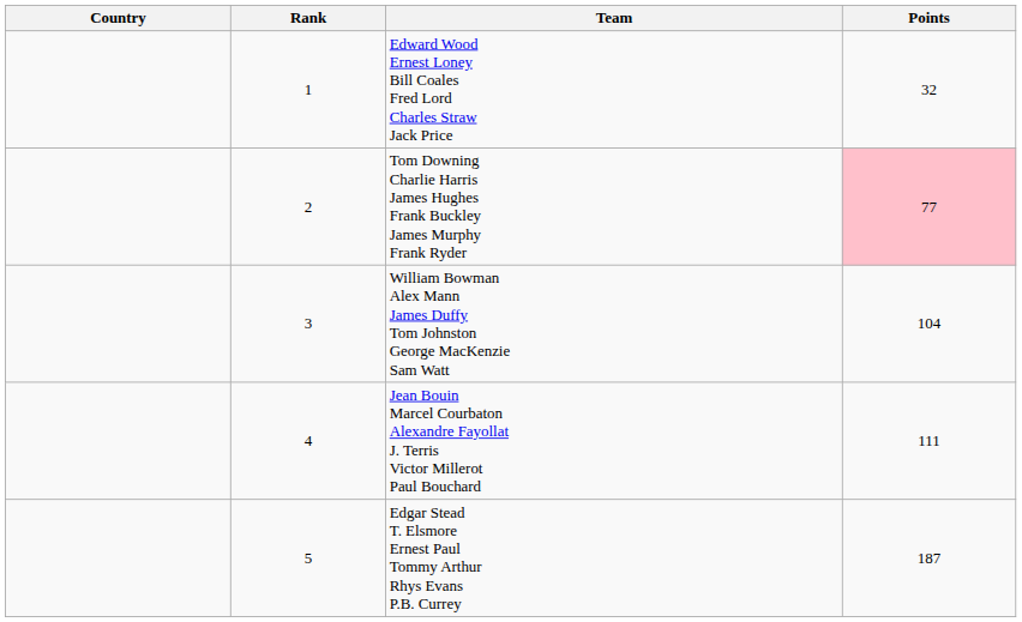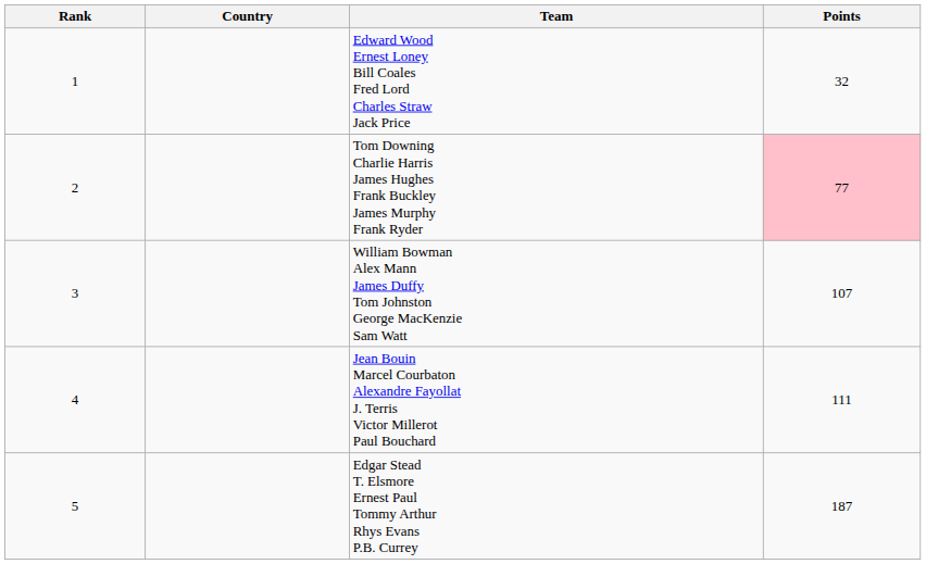columns swapped: Rank <-> Country
row 4 | Points: 104 -> 107
